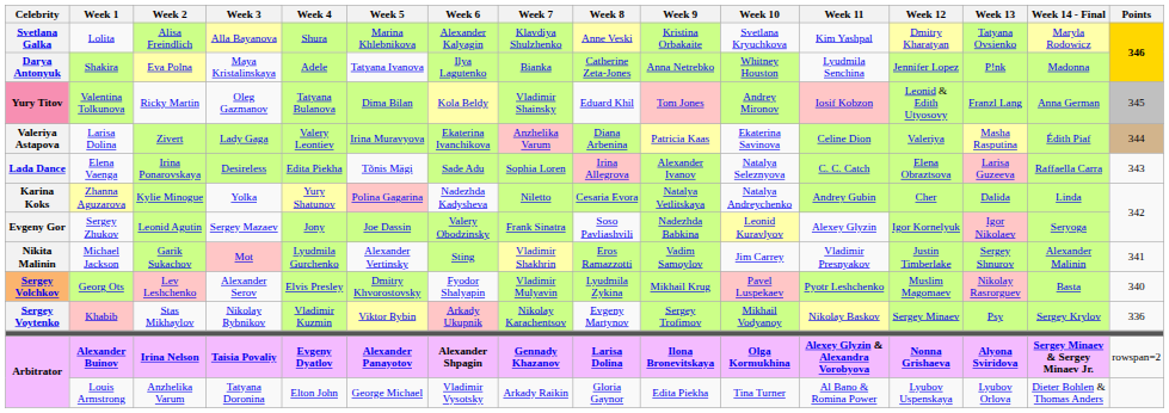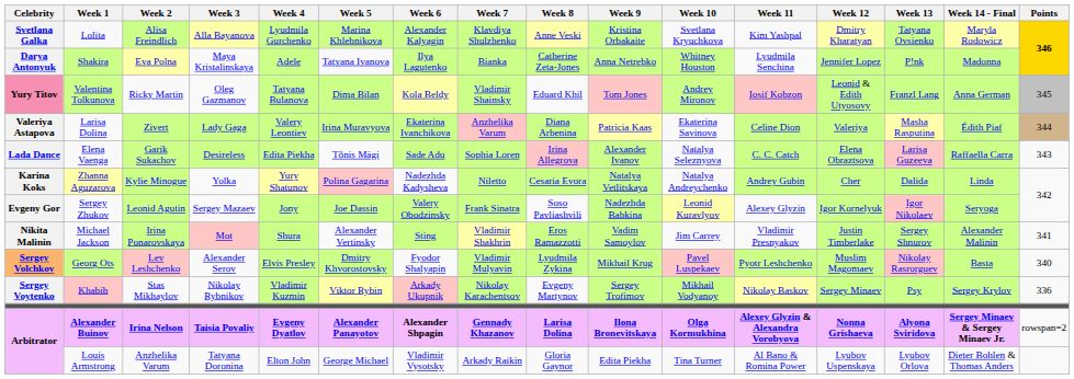Svetlana Galka | Week 4: Shura -> Lyudmila Gurchenko
Lada Dance | Week 2: Irina Ponarovskaya -> Garik Sukachov
Nikita Malinin | Week 2: Garik Sukachov -> Irina Ponarovskaya
Nikita Malinin | Week 4: Lyudmila Gurchenko -> Shura
